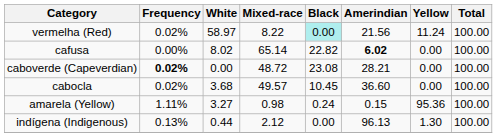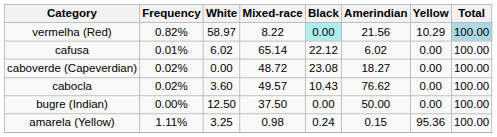vermelha (Red) | Frequency: 0.02% -> 0.82%
vermelha (Red) | Yellow: 11.24 -> 10.29
vermelha (Red) | Total: no background -> lightblue background
cafusa | Frequency: 0.00% -> 0.01%
cafusa | White: 8.02 -> 6.02
cafusa | Black: 22.82 -> 22.12
cafusa | Amerindian: bold -> normal
caboverde (Capeverdian) | Frequency: bold -> normal
caboverde (Capeverdian) | Amerindian: 28.21 -> 18.27
cabocla | White: 3.68 -> 3.60
cabocla | Black: 10.45 -> 10.43
cabocla | Amerindian: 36.60 -> 76.62
+ row: bugre (Indian) | 0.00% | 12.50 | 37.50 | 0.00 | 50.00 | 0.00 | 100.00
amarela (Yellow) | White: 3.27 -> 3.25
- row: indígena (Indigenous) | 0.13% | 0.44 | 2.12 | 0.00 | 96.13 | 1.30 | 100.00
